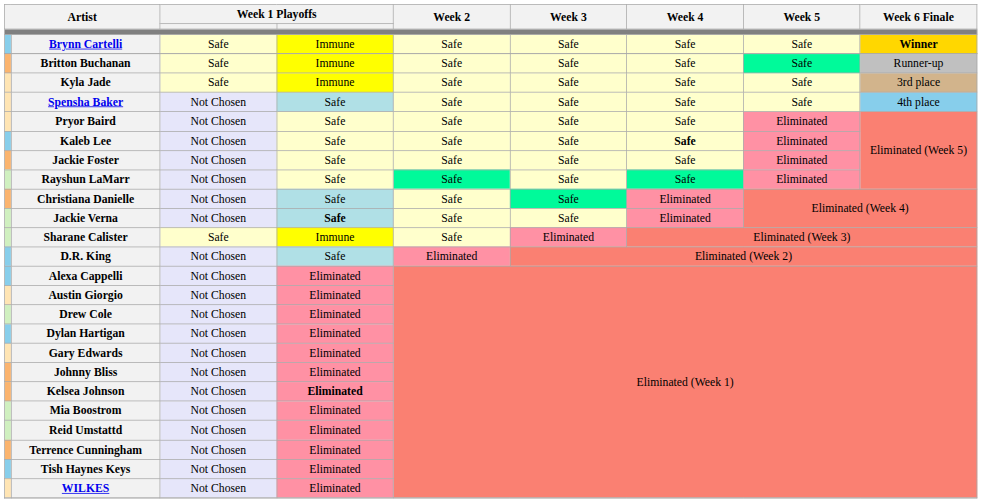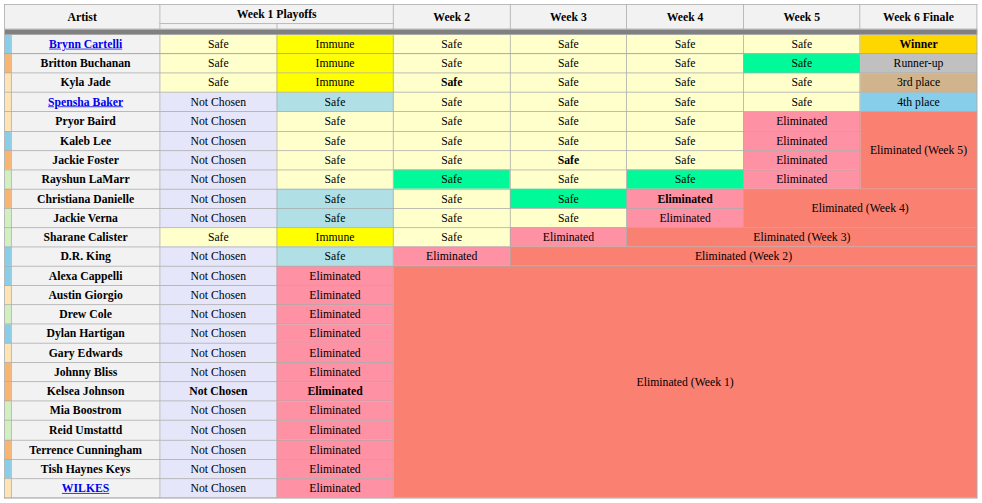Kyla Jade | Week 2: normal -> bold
Kaleb Lee | Week 4: bold -> normal
Jackie Foster | Week 3: normal -> bold
Christiana Danielle | Week 4: normal -> bold
Jackie Verna | column 4: bold -> normal
Kelsea Johnson | column 3: normal -> bold
